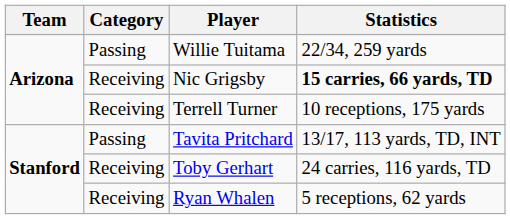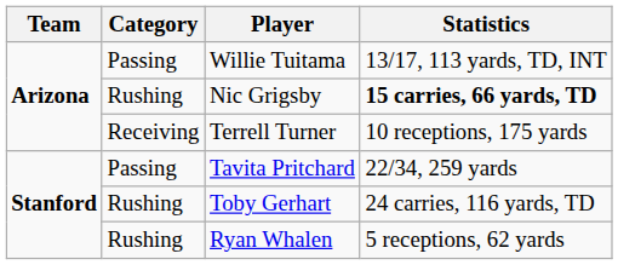Willie Tuitama | Statistics: 22/34, 259 yards -> 13/17, 113 yards, TD, INT
Nic Grigsby | Category: Receiving -> Rushing
Tavita Pritchard | Statistics: 13/17, 113 yards, TD, INT -> 22/34, 259 yards
Toby Gerhart | Category: Receiving -> Rushing
Ryan Whalen | Category: Receiving -> Rushing
